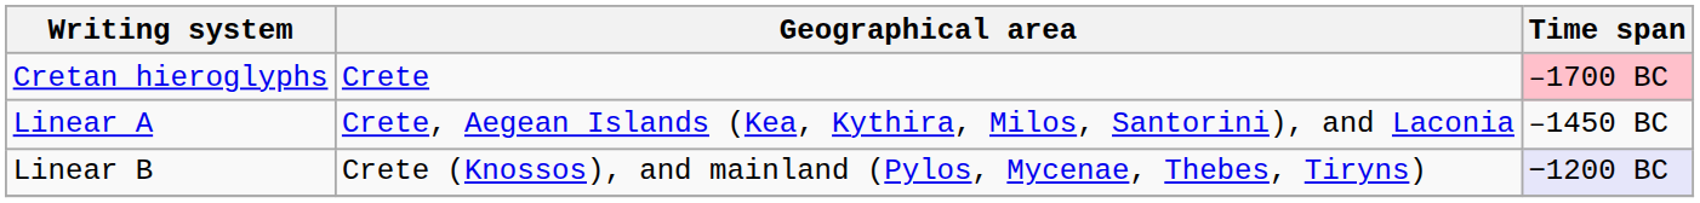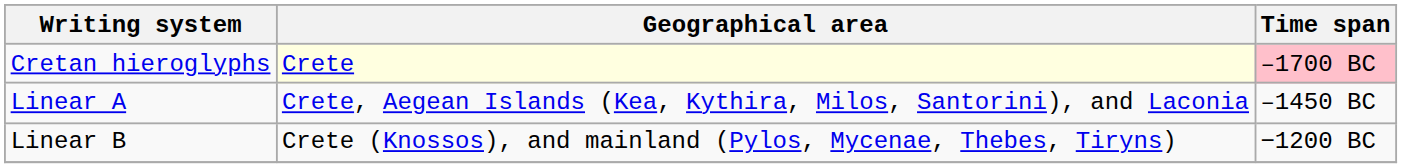Cretan hieroglyphs | Geographical area: no background -> lightyellow background
Linear B | Time span: lavender background -> no background
